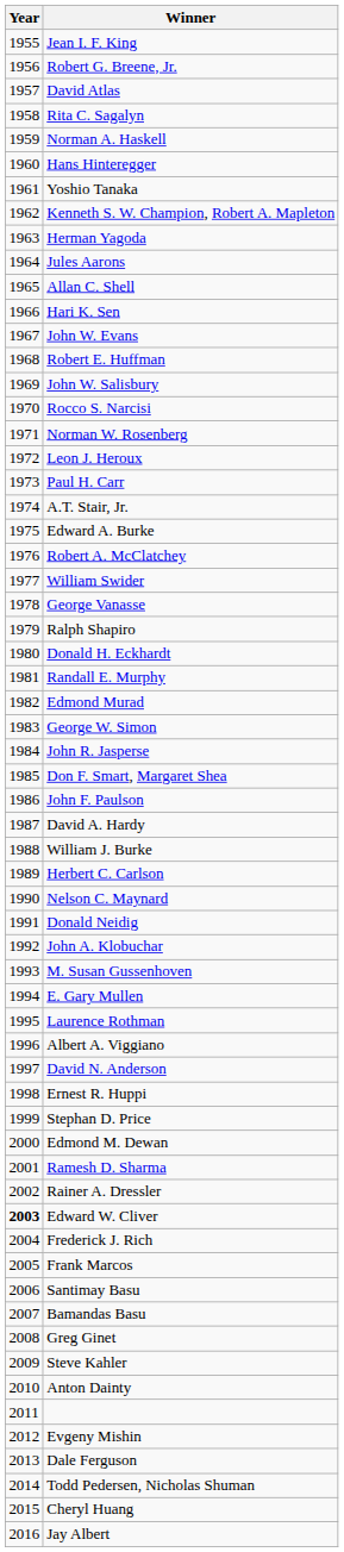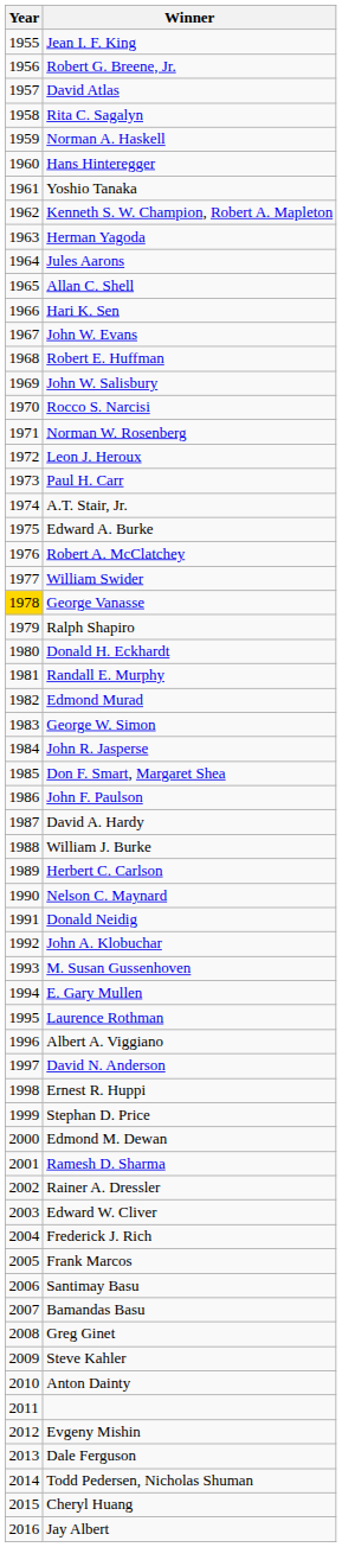George Vanasse | Year: no background -> gold background
Edward W. Cliver | Year: bold -> normal
